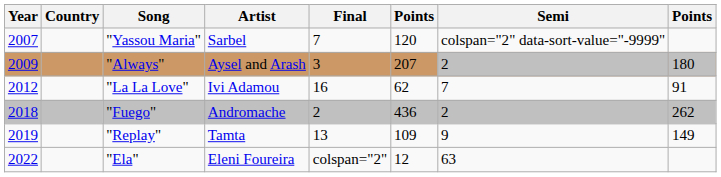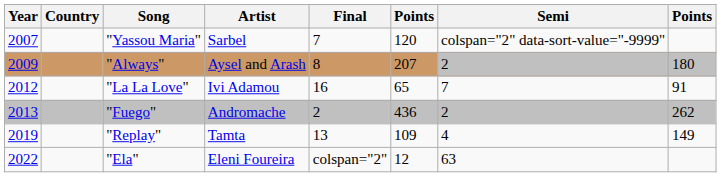"Always" | Final: 3 -> 8
"La La Love" | column 6: 62 -> 65
"Fuego" | Year: 2018 -> 2013
"Replay" | Semi: 9 -> 4
